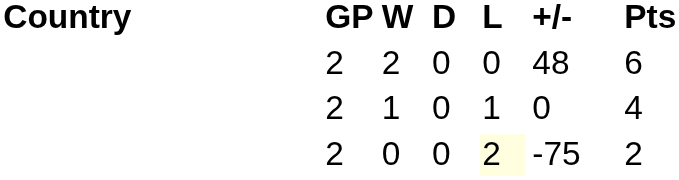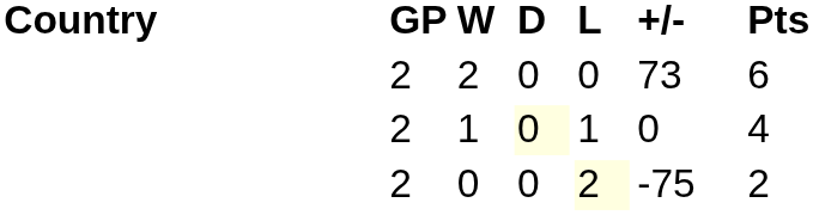row 2 | +/-: 48 -> 73
row 3 | D: no background -> lightyellow background
